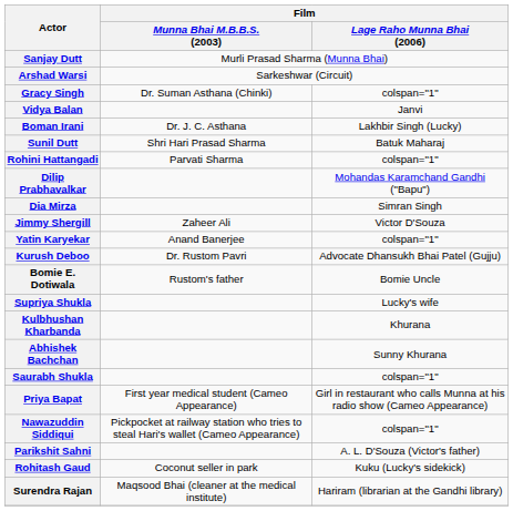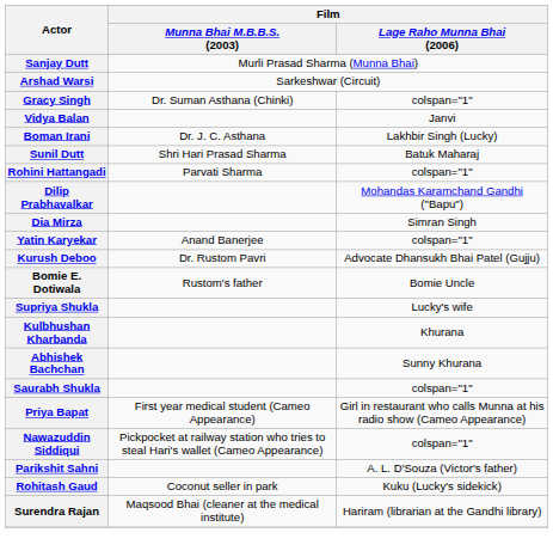- row: Jimmy Shergill | Zaheer Ali | Victor D'Souza
